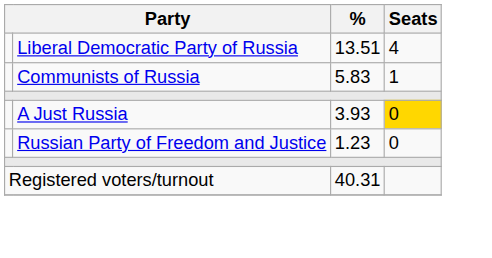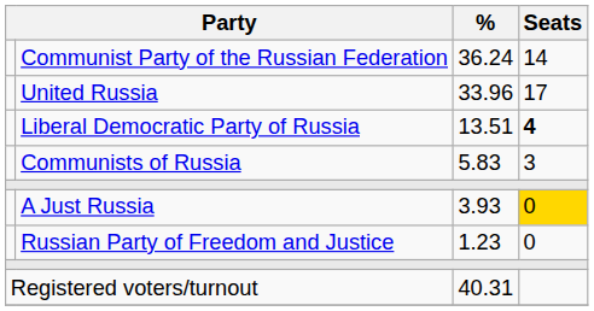+ row: Communist Party of the Russian Federation | 36.24 | 14
+ row: United Russia | 33.96 | 17
Liberal Democratic Party of Russia | Seats: normal -> bold
Communists of Russia | Seats: 1 -> 3
